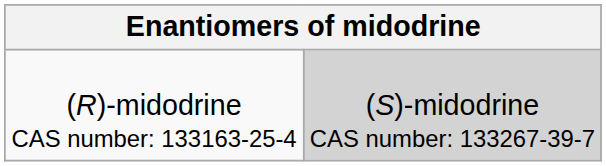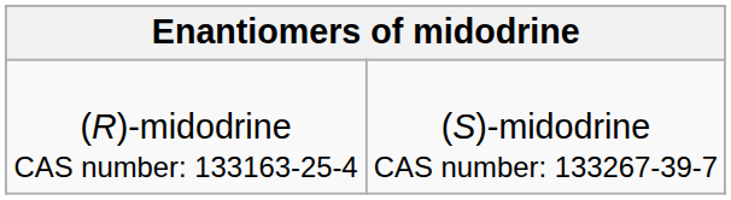(R)-midodrine CAS number: 133163-25-4 | column 2: lightgrey background -> no background
